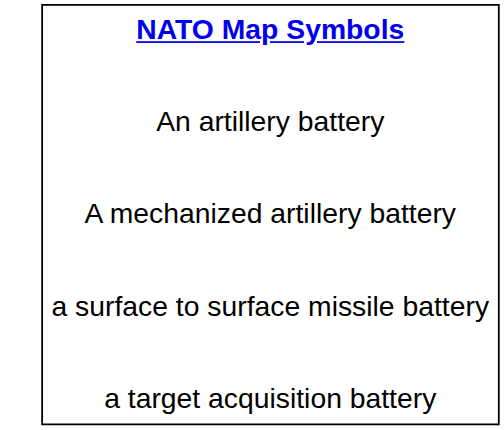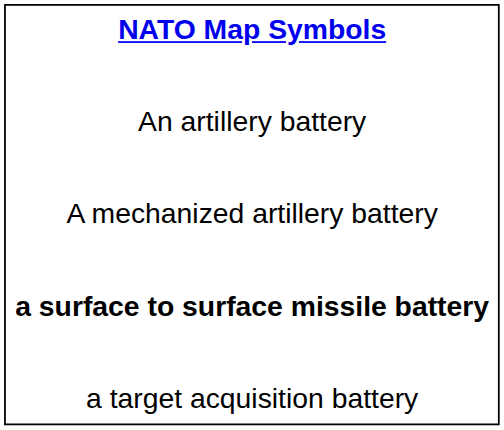row 4 | column 1: normal -> bold
